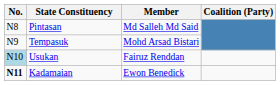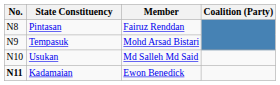Pintasan | Member: Md Salleh Md Said -> Fairuz Renddan
Usukan | No.: lightblue background -> no background
Usukan | Member: Fairuz Renddan -> Md Salleh Md Said
